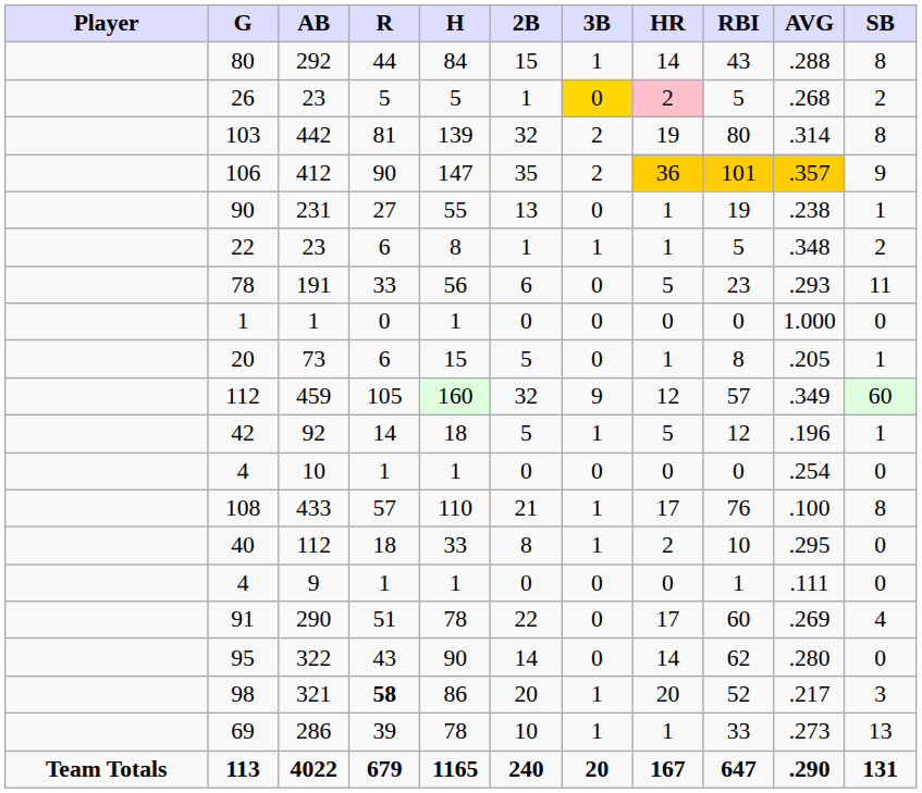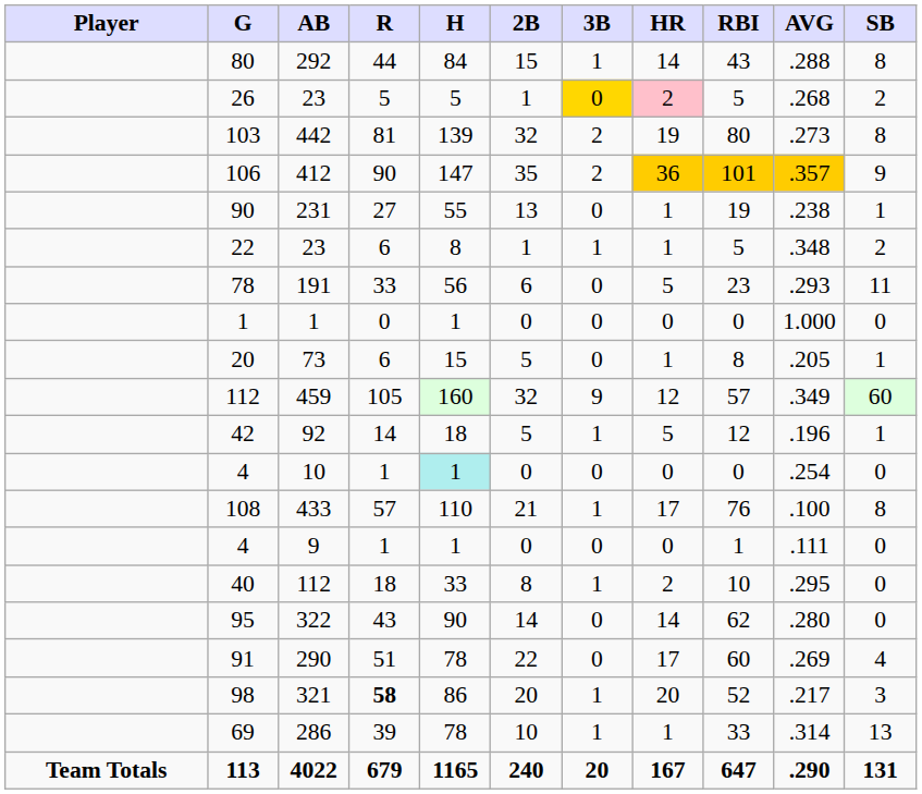103 | AVG: .314 -> .273
4 / 10 | H: no background -> paleturquoise background
rows swapped: 40 <-> 4 / 9
rows swapped: 91 <-> 95
69 | AVG: .273 -> .314
